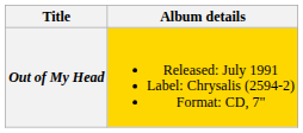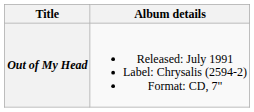Out of My Head | Album details: gold background -> no background
